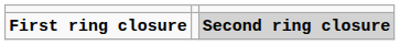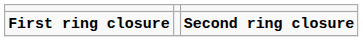First ring closure | column 3: lightgrey background -> no background
